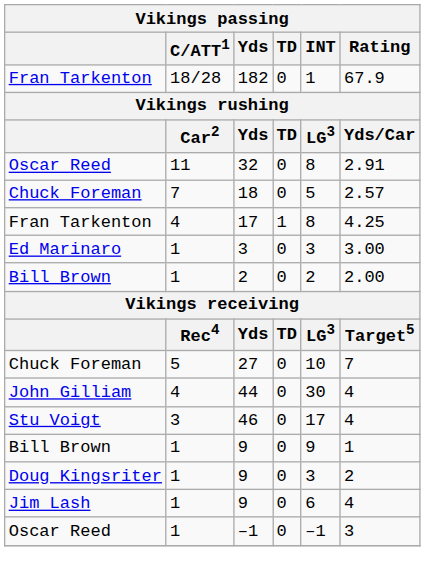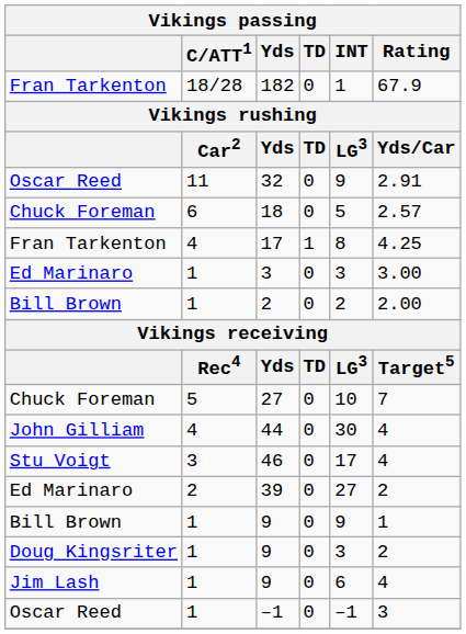32 | INT: 8 -> 9
18 | C/ATT1: 7 -> 6
+ row: Ed Marinaro | 2 | 39 | 0 | 27 | 2
